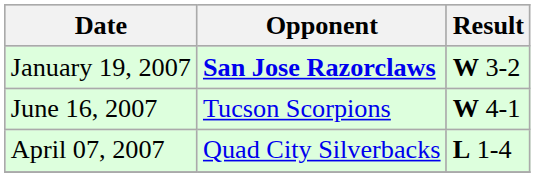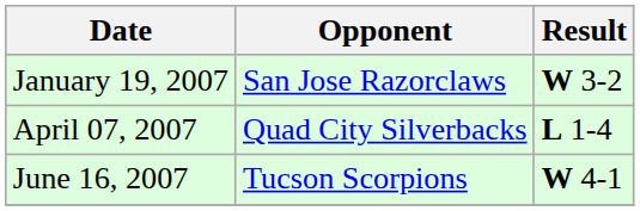January 19, 2007 | Opponent: bold -> normal
rows swapped: April 07, 2007 <-> June 16, 2007
